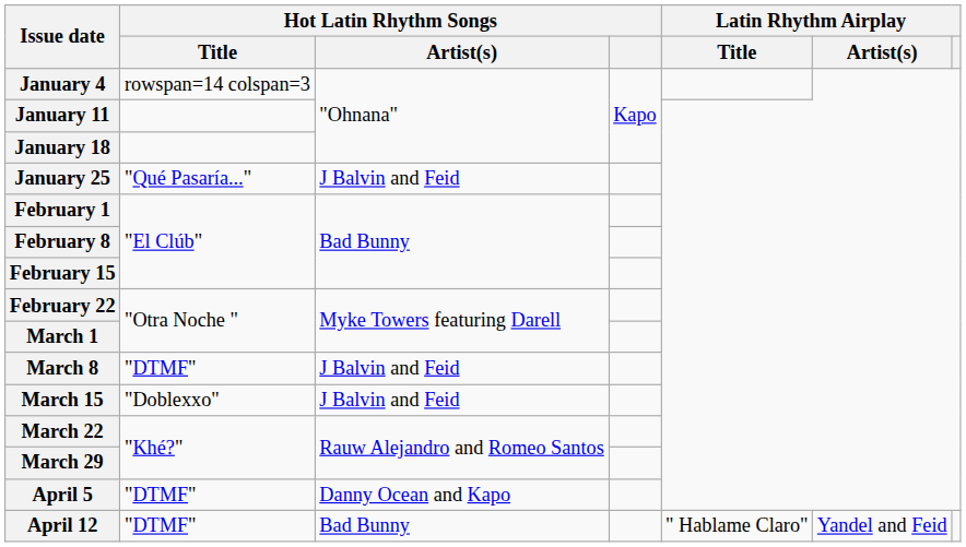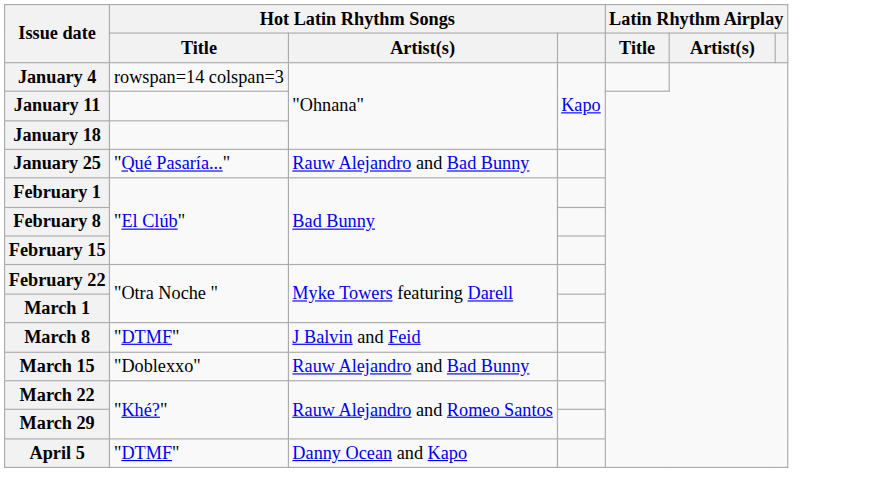January 25 | Hot Latin Rhythm Songs / Artist(s): J Balvin and Feid -> Rauw Alejandro and Bad Bunny
March 15 | Hot Latin Rhythm Songs / Artist(s): J Balvin and Feid -> Rauw Alejandro and Bad Bunny
- row: April 12 | "DTMF" | Bad Bunny | " Hablame Claro" | Yandel and Feid
